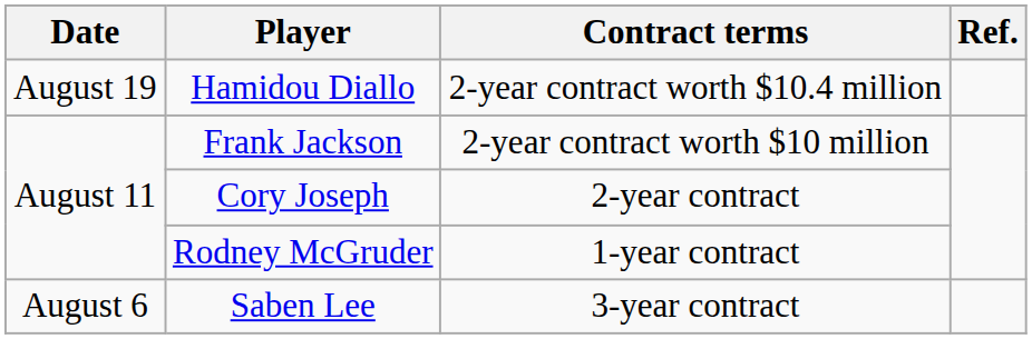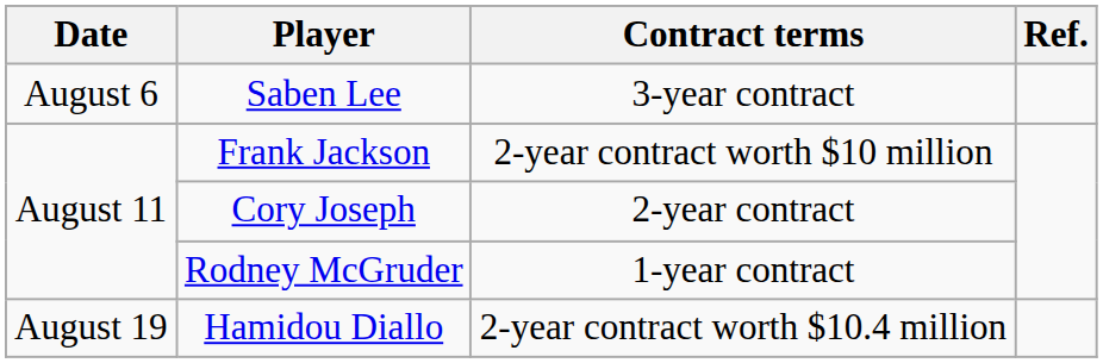rows swapped: Saben Lee <-> Hamidou Diallo
